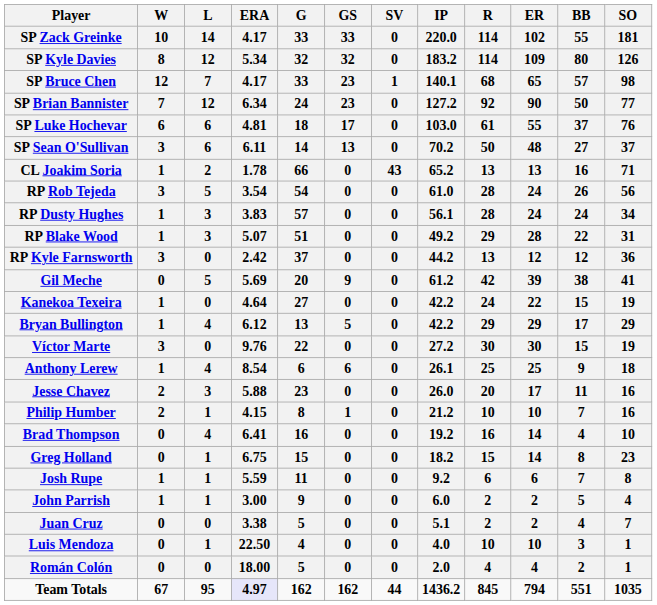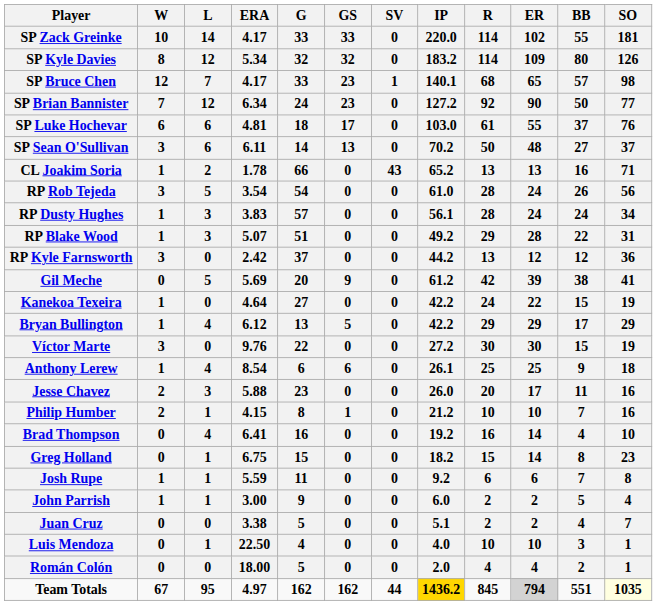row 27 | column 4: lavender background -> no background
row 27 | column 8: no background -> gold background
row 27 | column 10: no background -> lightgrey background
row 27 | column 12: no background -> lightyellow background
